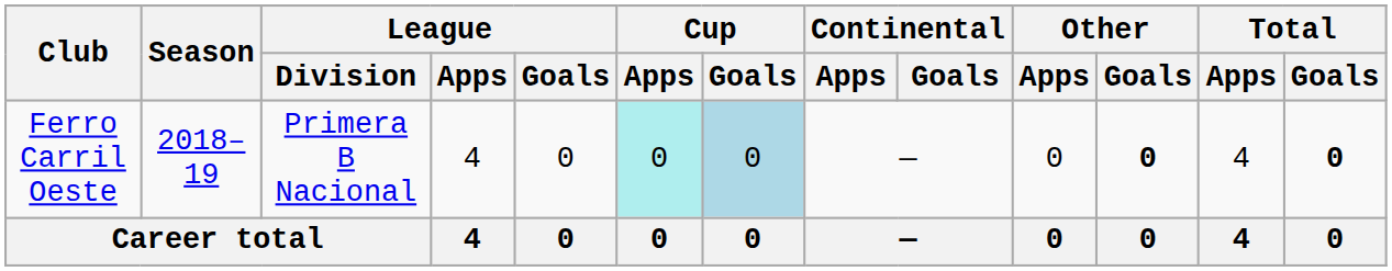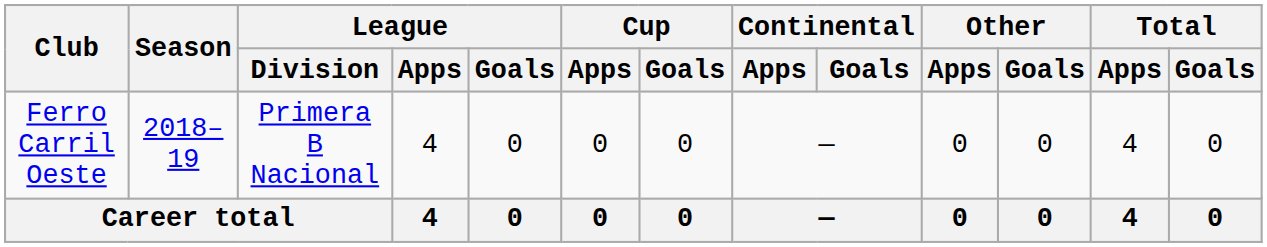Ferro Carril Oeste | Cup / Apps: paleturquoise background -> no background
Ferro Carril Oeste | Cup / Goals: lightblue background -> no background
Ferro Carril Oeste | Other / Goals: bold -> normal
Ferro Carril Oeste | Total / Goals: bold -> normal
